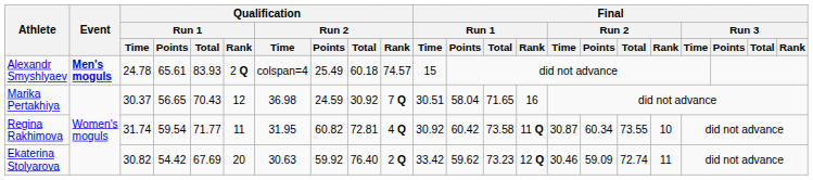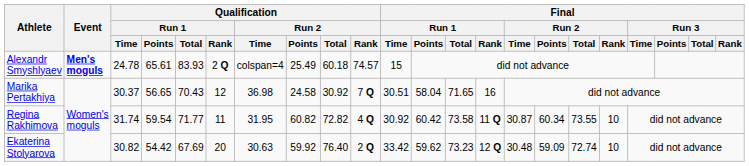Marika Pertakhiya | Qualification / Run 2 / Points: 24.59 -> 24.58
Regina Rakhimova | Qualification / Run 2 / Total: 72.81 -> 72.82
Ekaterina Stolyarova | Final / Run 2 / Time: 30.46 -> 30.48
Ekaterina Stolyarova | Final / Run 2 / Rank: 11 -> 10
